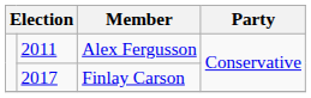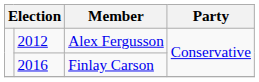Alex Fergusson | column 2: 2011 -> 2012
Finlay Carson | column 2: 2017 -> 2016
